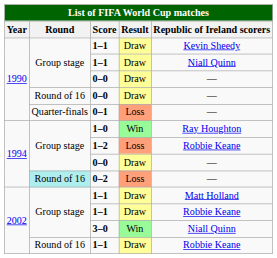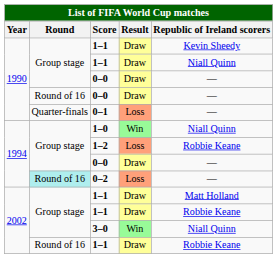1–0 | Republic of Ireland scorers: Ray Houghton -> Niall Quinn
